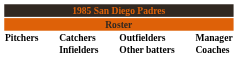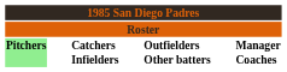Pitchers | column 1: no background -> lightgreen background
